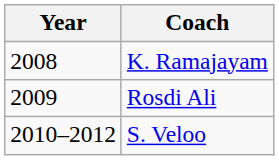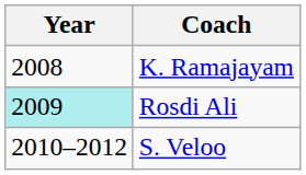Rosdi Ali | Year: no background -> paleturquoise background
